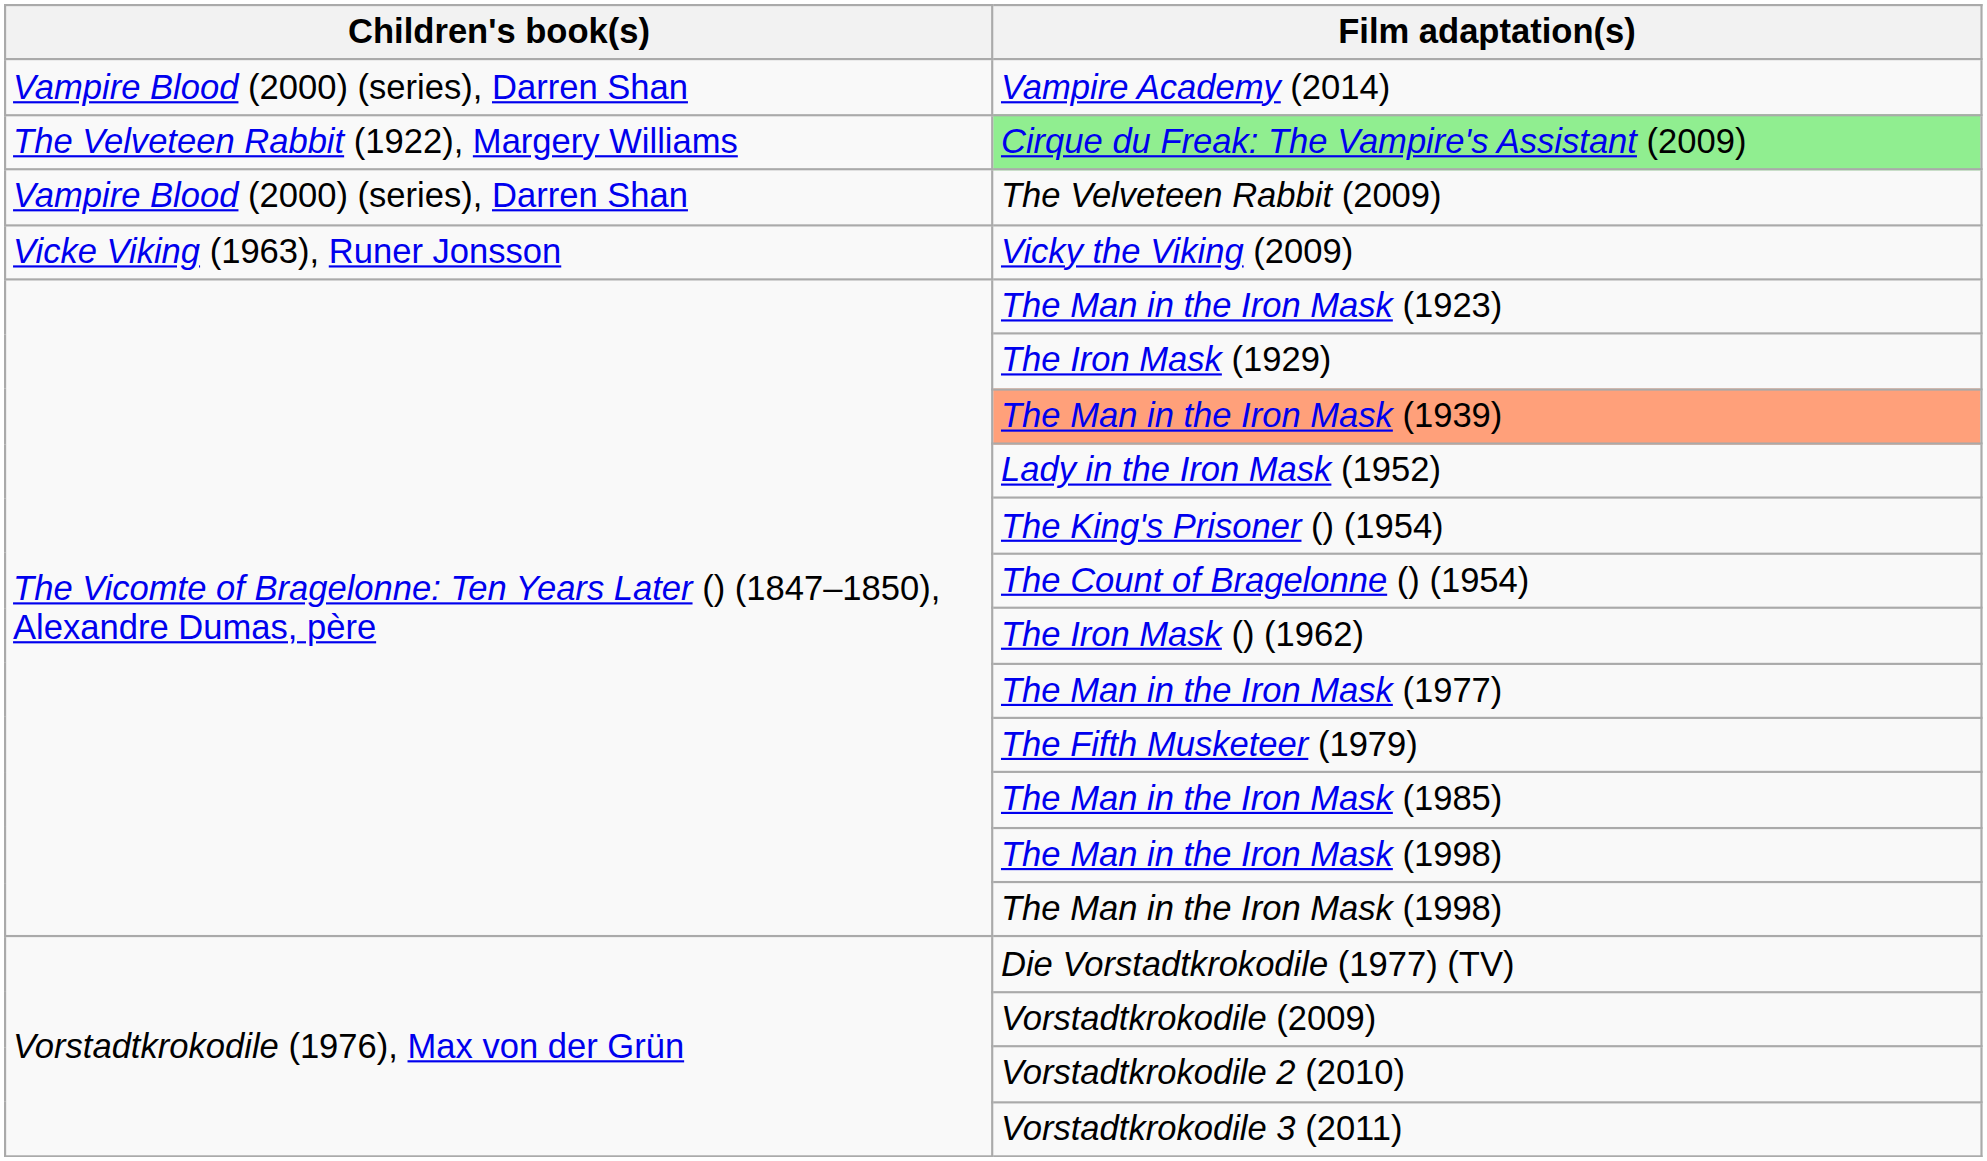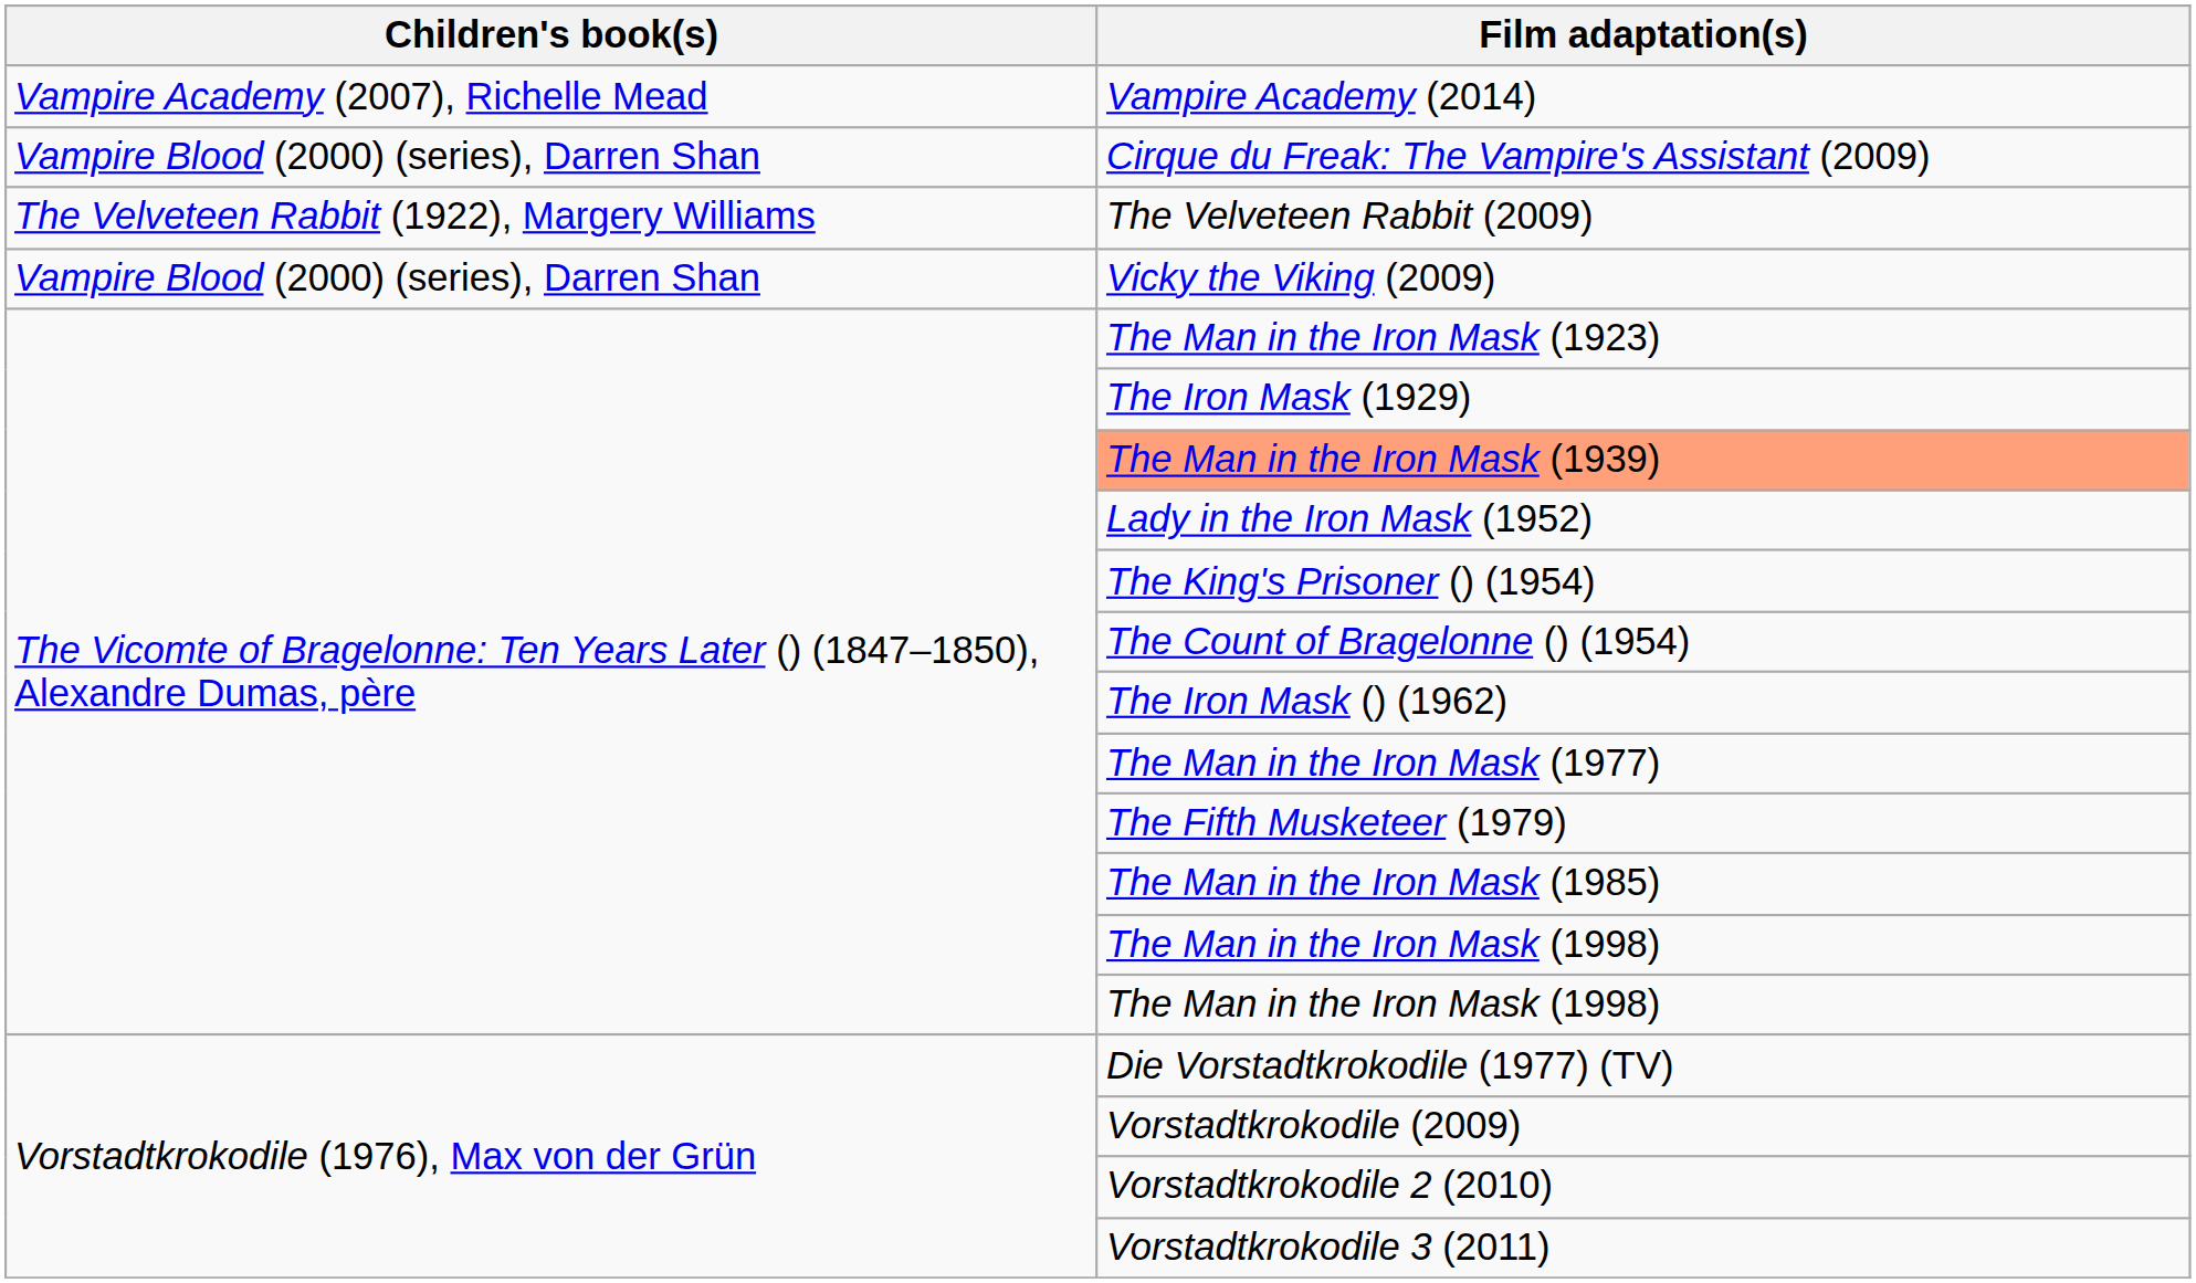row 2 | Children's book(s): Vampire Blood (2000) (series), Darren Shan -> Vampire Academy (2007), Richelle Mead
row 3 | Children's book(s): The Velveteen Rabbit (1922), Margery Williams -> Vampire Blood (2000) (series), Darren Shan
row 3 | Film adaptation(s): lightgreen background -> no background
row 4 | Children's book(s): Vampire Blood (2000) (series), Darren Shan -> The Velveteen Rabbit (1922), Margery Williams
row 5 | Children's book(s): Vicke Viking (1963), Runer Jonsson -> Vampire Blood (2000) (series), Darren Shan
